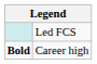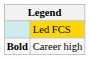row 2 | column 2: no background -> gold background
